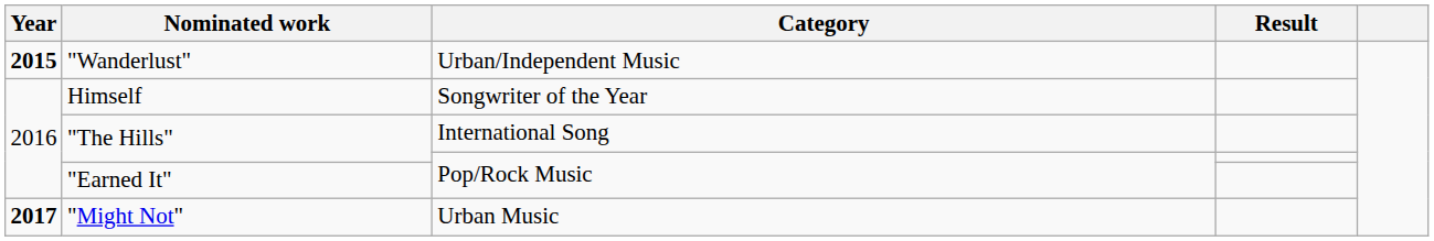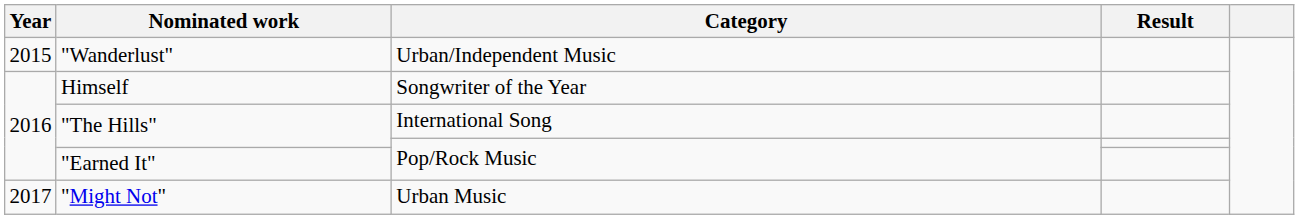"Wanderlust" | Year: bold -> normal
"Might Not" | Year: bold -> normal
